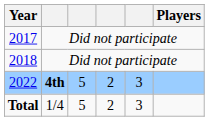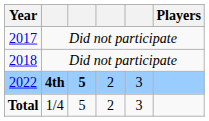2022 | column 3: normal -> bold
